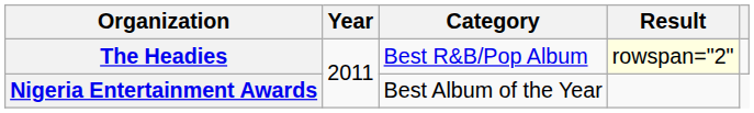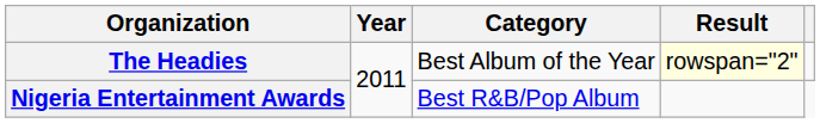The Headies | Category: Best R&B/Pop Album -> Best Album of the Year
Nigeria Entertainment Awards | Category: Best Album of the Year -> Best R&B/Pop Album
